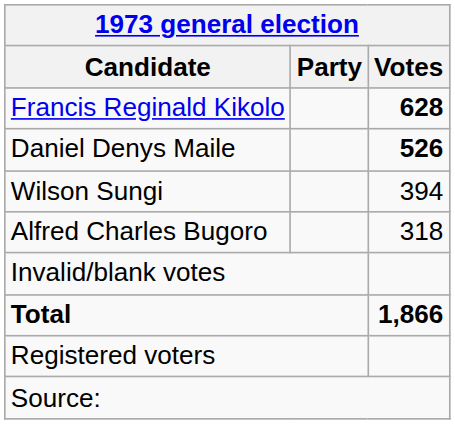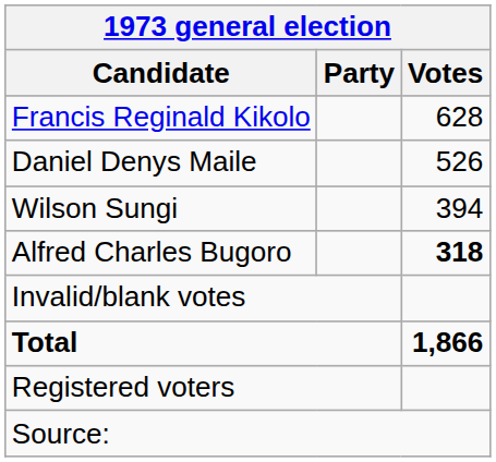Francis Reginald Kikolo | Votes: bold -> normal
Daniel Denys Maile | Votes: bold -> normal
Alfred Charles Bugoro | Votes: normal -> bold
